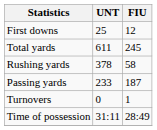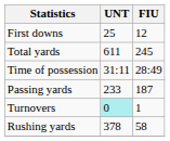rows swapped: Rushing yards <-> Time of possession
Turnovers | UNT: no background -> paleturquoise background
